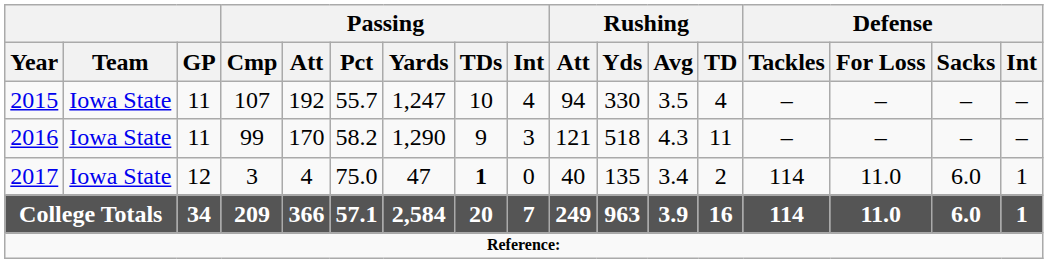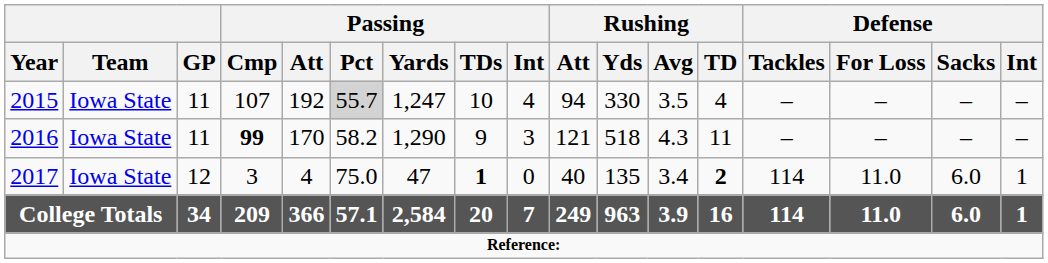2015 | Passing / Pct: no background -> lightgrey background
2016 | Passing / Cmp: normal -> bold
2017 | Rushing / TD: normal -> bold
